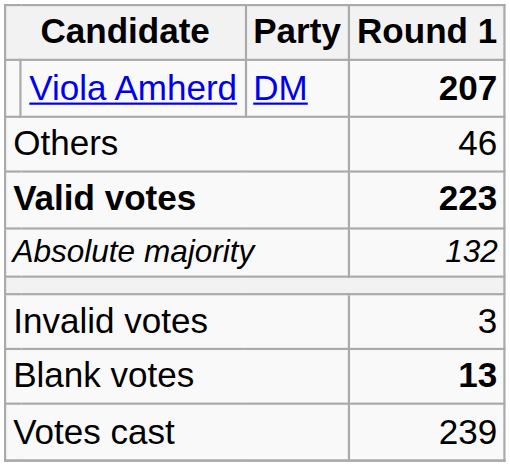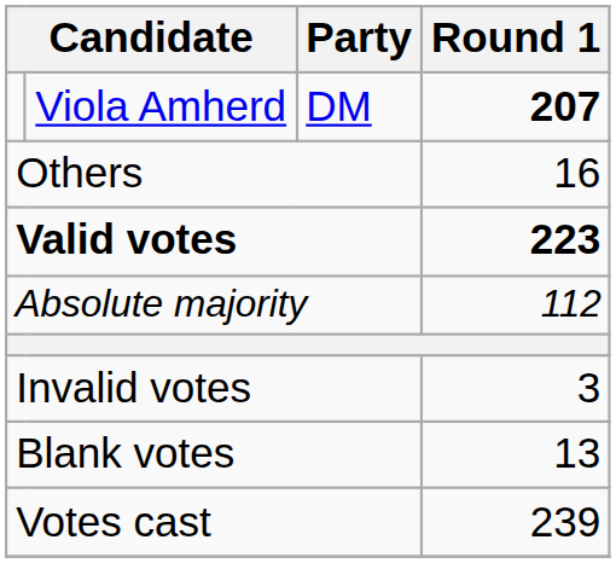Others | Round 1: 46 -> 16
Absolute majority | Round 1: 132 -> 112
Blank votes | Round 1: bold -> normal
